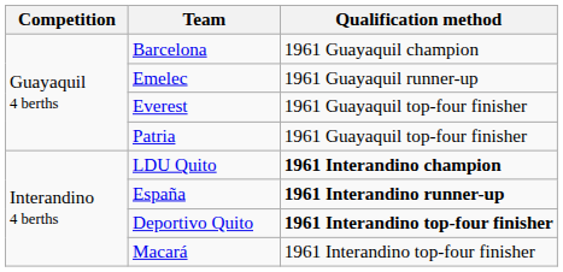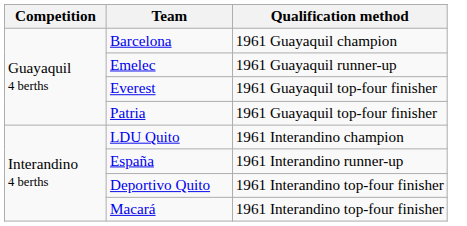LDU Quito | Qualification method: bold -> normal
España | Qualification method: bold -> normal
Deportivo Quito | Qualification method: bold -> normal
